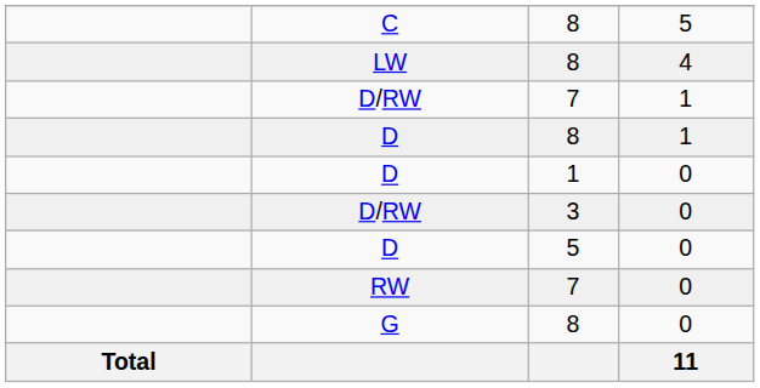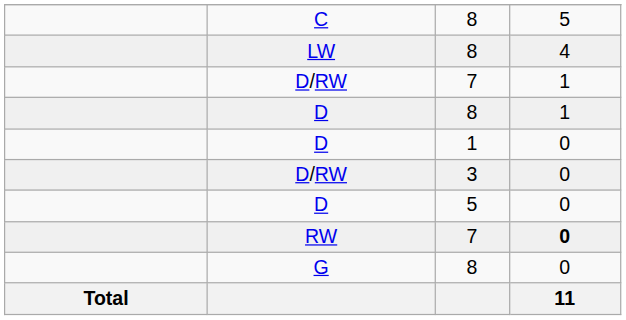RW | column 4: normal -> bold
